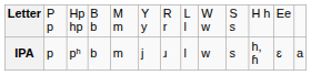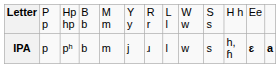IPA | column 12: normal -> bold
IPA | column 13: normal -> bold
